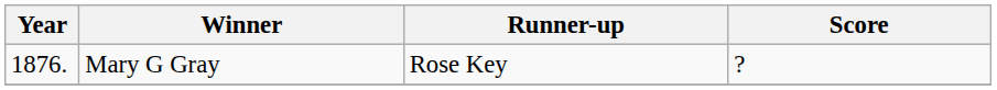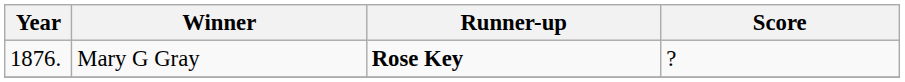Mary G Gray | Runner-up: normal -> bold
